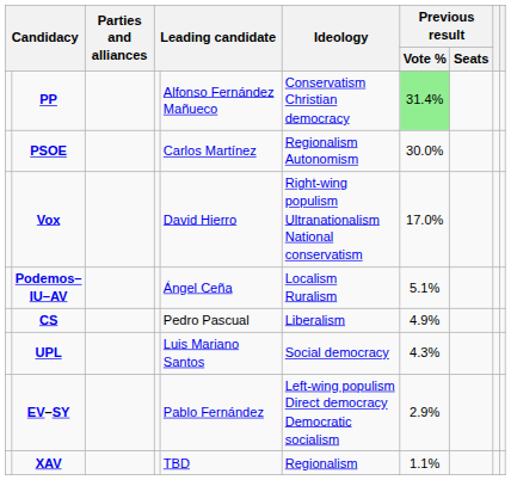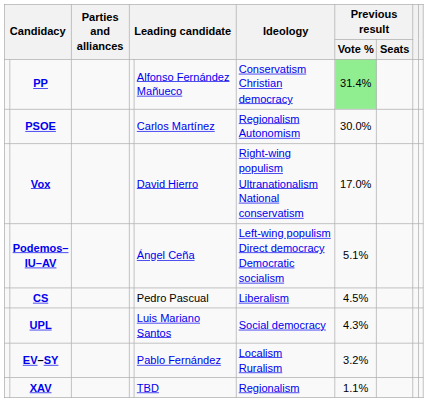Podemos– IU–AV | Ideology: Localism Ruralism -> Left-wing populism Direct democracy Democratic socialism
CS | Previous result / Vote %: 4.9% -> 4.5%
EV–SY | Ideology: Left-wing populism Direct democracy Democratic socialism -> Localism Ruralism
EV–SY | Previous result / Vote %: 2.9% -> 3.2%
